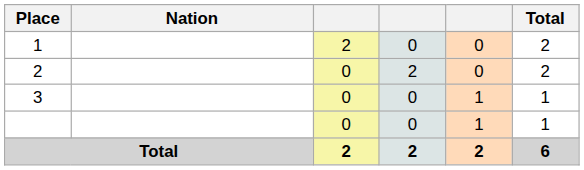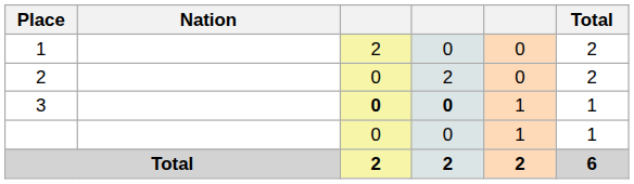3 | column 3: normal -> bold
3 | column 4: normal -> bold
